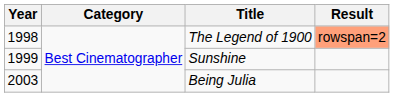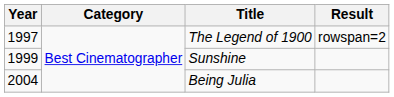The Legend of 1900 | Year: 1998 -> 1997
The Legend of 1900 | Result: lightsalmon background -> no background
Being Julia | Year: 2003 -> 2004
